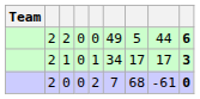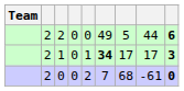row 3 | column 6: normal -> bold
